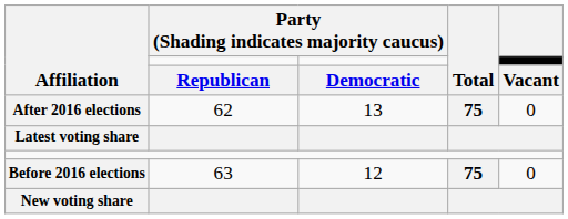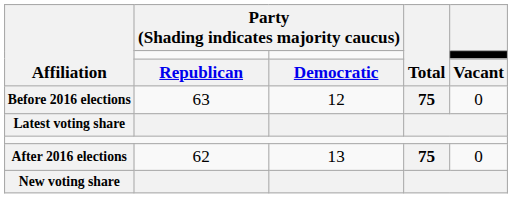rows swapped: Before 2016 elections <-> After 2016 elections
